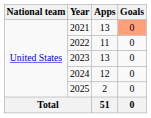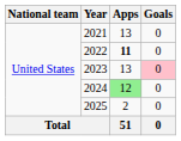2021 | Goals: lightsalmon background -> no background
2022 | Apps: normal -> bold
2023 | Goals: no background -> pink background
2024 | Apps: no background -> lightgreen background
